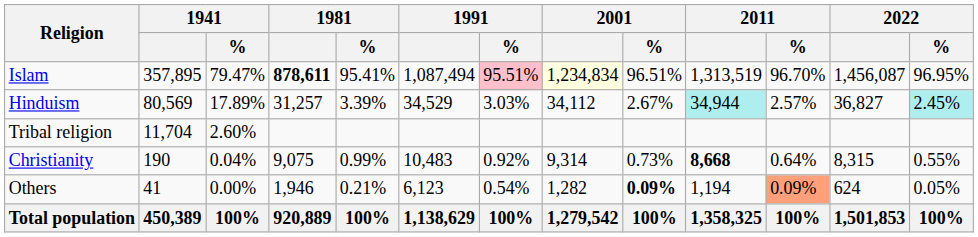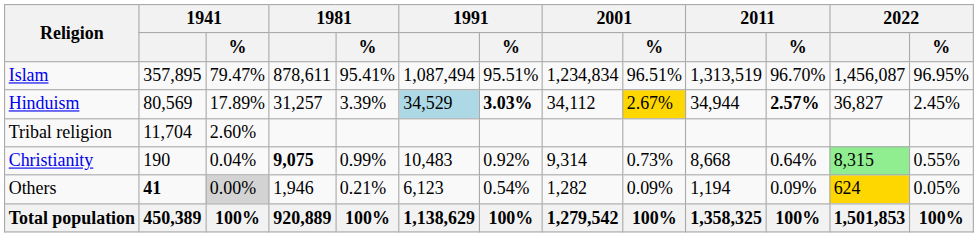Islam | 1981: bold -> normal
Islam | 1991 / %: pink background -> no background
Islam | 2001: lightyellow background -> no background
Hinduism | 1991: no background -> lightblue background
Hinduism | 1991 / %: normal -> bold
Hinduism | 2001 / %: no background -> gold background
Hinduism | 2011: paleturquoise background -> no background
Hinduism | 2011 / %: normal -> bold
Hinduism | 2022 / %: paleturquoise background -> no background
Christianity | 1981: normal -> bold
Christianity | 2011: bold -> normal
Christianity | 2022: no background -> lightgreen background
Others | 1941: normal -> bold
Others | 1941 / %: no background -> lightgrey background
Others | 2001 / %: bold -> normal
Others | 2011 / %: lightsalmon background -> no background
Others | 2022: no background -> gold background
